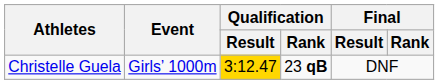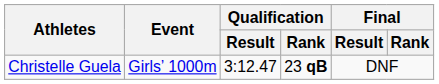Christelle Guela | Qualification / Result: gold background -> no background
